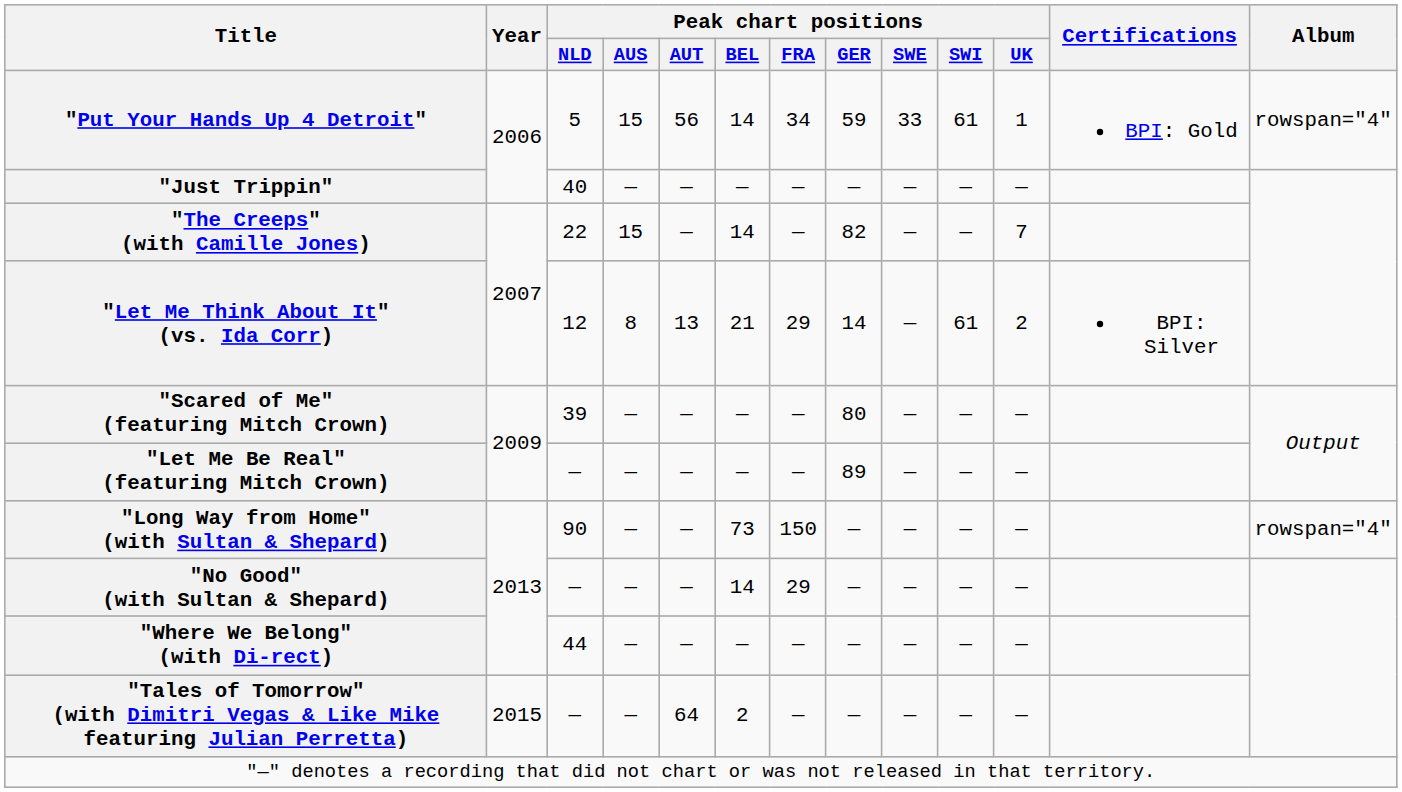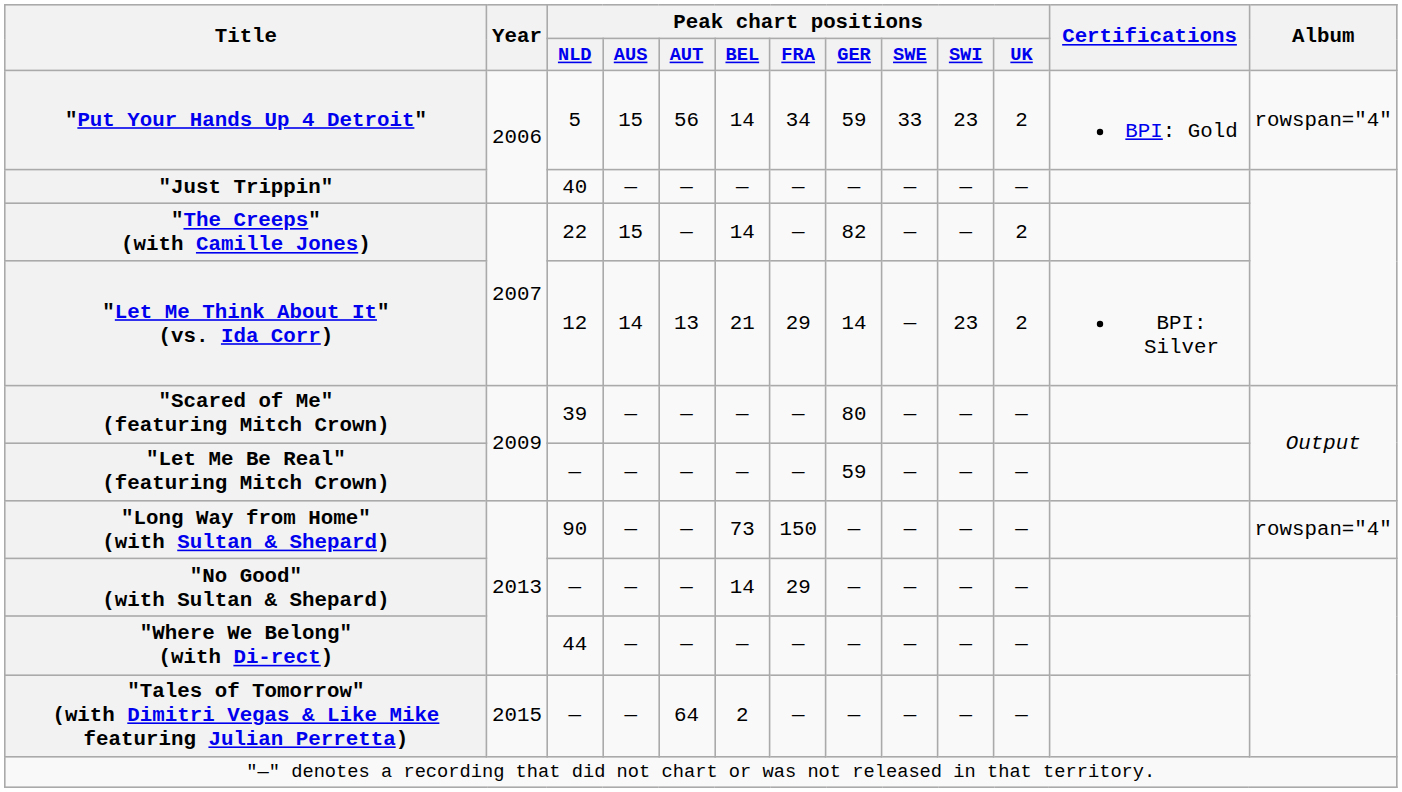"Put Your Hands Up 4 Detroit" | Peak chart positions / SWI: 61 -> 23
"Put Your Hands Up 4 Detroit" | Peak chart positions / UK: 1 -> 2
"The Creeps" (with Camille Jones) | Peak chart positions / UK: 7 -> 2
"Let Me Think About It" (vs. Ida Corr) | Peak chart positions / AUS: 8 -> 14
"Let Me Think About It" (vs. Ida Corr) | Peak chart positions / SWI: 61 -> 23
"Let Me Be Real" (featuring Mitch Crown) | Peak chart positions / GER: 89 -> 59
